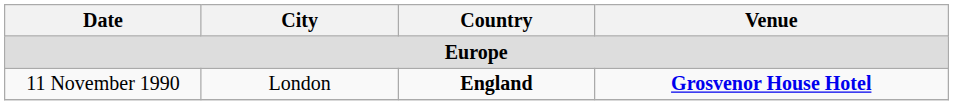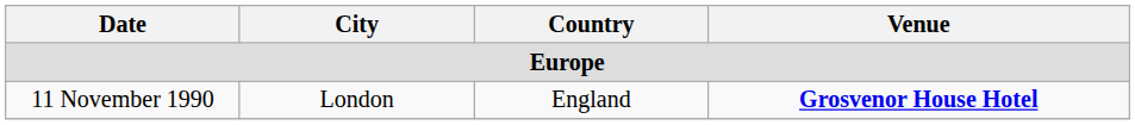11 November 1990 | Country: bold -> normal
